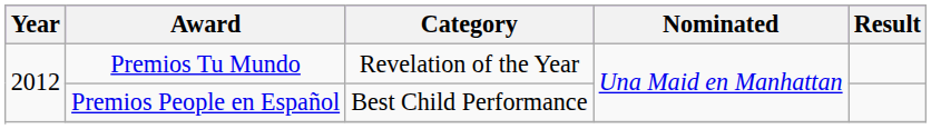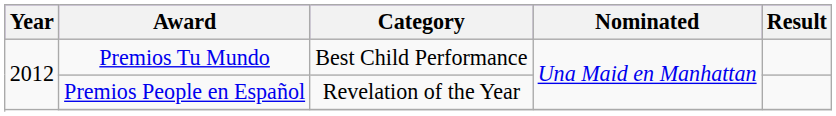Premios Tu Mundo | Category: Revelation of the Year -> Best Child Performance
Premios People en Español | Category: Best Child Performance -> Revelation of the Year
